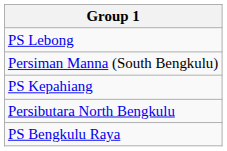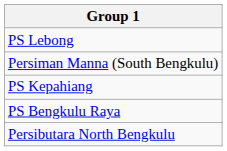row 5 | column 1: Persibutara North Bengkulu -> PS Bengkulu Raya
row 6 | column 1: PS Bengkulu Raya -> Persibutara North Bengkulu
